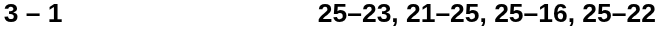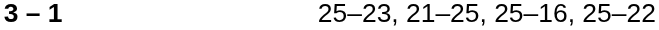row 1 | column 2: bold -> normal
